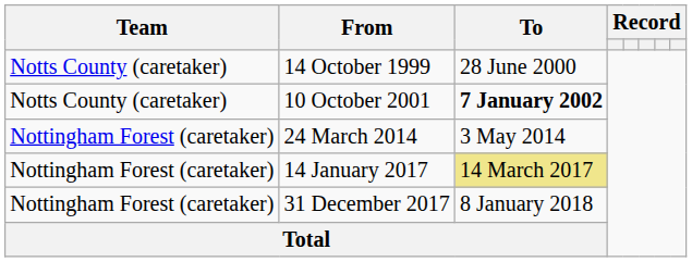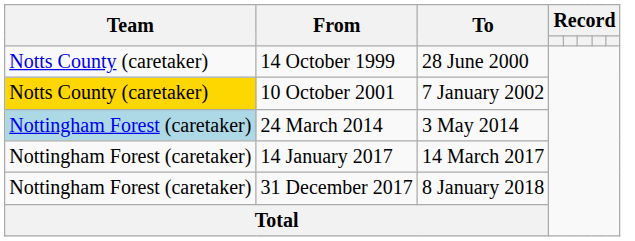10 October 2001 | Team: no background -> gold background
10 October 2001 | To: bold -> normal
24 March 2014 | Team: no background -> lightblue background
14 January 2017 | To: khaki background -> no background
